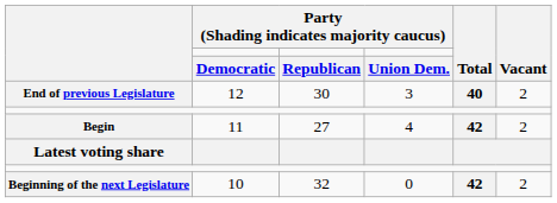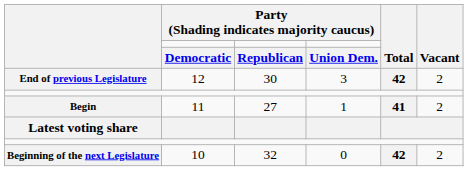End of previous Legislature | Total: 40 -> 42
Begin | column 4: 4 -> 1
Begin | Total: 42 -> 41
